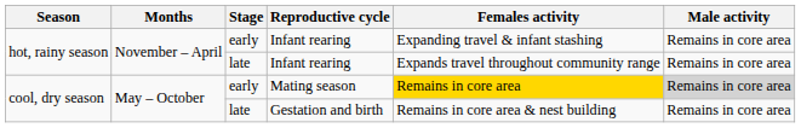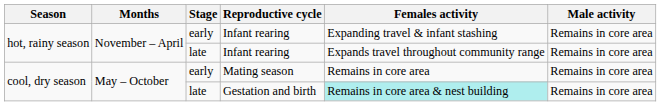Mating season | Females activity: gold background -> no background
Mating season | Male activity: lightgrey background -> no background
Gestation and birth | Females activity: no background -> paleturquoise background
